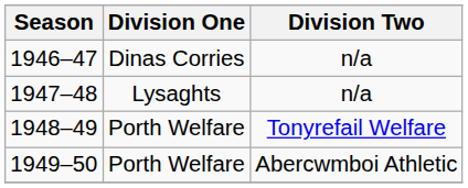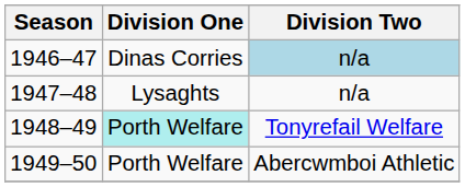1946–47 | Division Two: no background -> lightblue background
1948–49 | Division One: no background -> paleturquoise background
